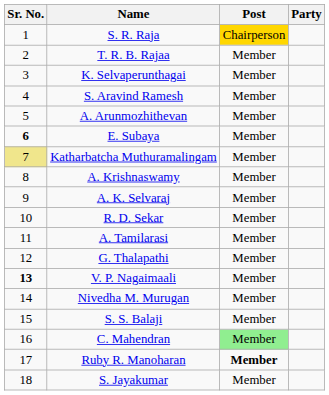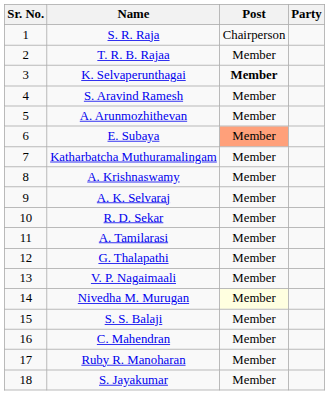S. R. Raja | Post: gold background -> no background
K. Selvaperunthagai | Post: normal -> bold
E. Subaya | Sr. No.: bold -> normal
E. Subaya | Post: no background -> lightsalmon background
Katharbatcha Muthuramalingam | Sr. No.: khaki background -> no background
V. P. Nagaimaali | Sr. No.: bold -> normal
Nivedha M. Murugan | Post: no background -> lightyellow background
C. Mahendran | Post: lightgreen background -> no background
Ruby R. Manoharan | Post: bold -> normal
